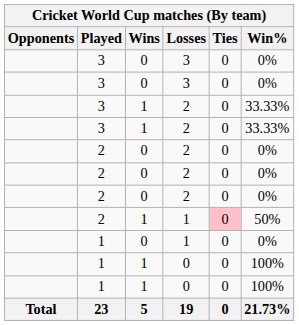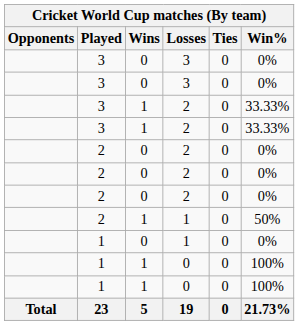row 10 | Ties: pink background -> no background
